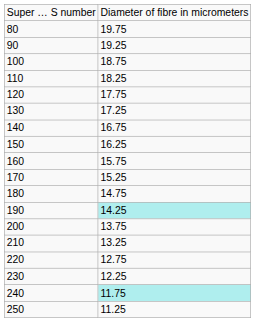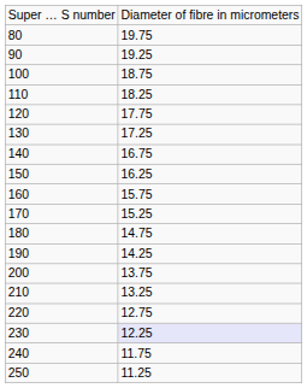190 | column 2: paleturquoise background -> no background
230 | column 2: no background -> lavender background
240 | column 2: paleturquoise background -> no background
